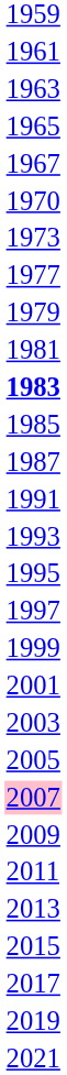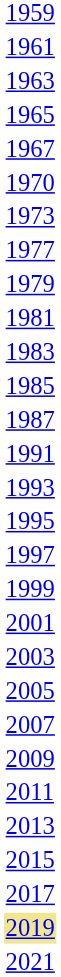1983 | column 1: bold -> normal
2007 | column 1: pink background -> no background
2019 | column 1: no background -> khaki background
